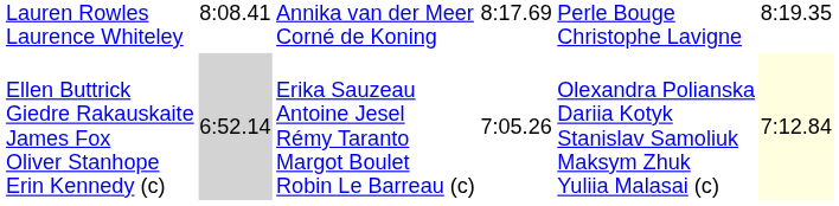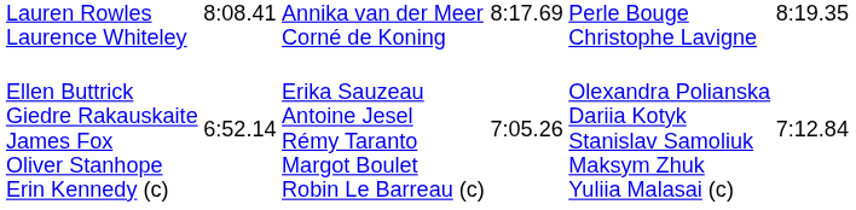row 2 | column 2: lightgrey background -> no background
row 2 | column 6: lightyellow background -> no background
